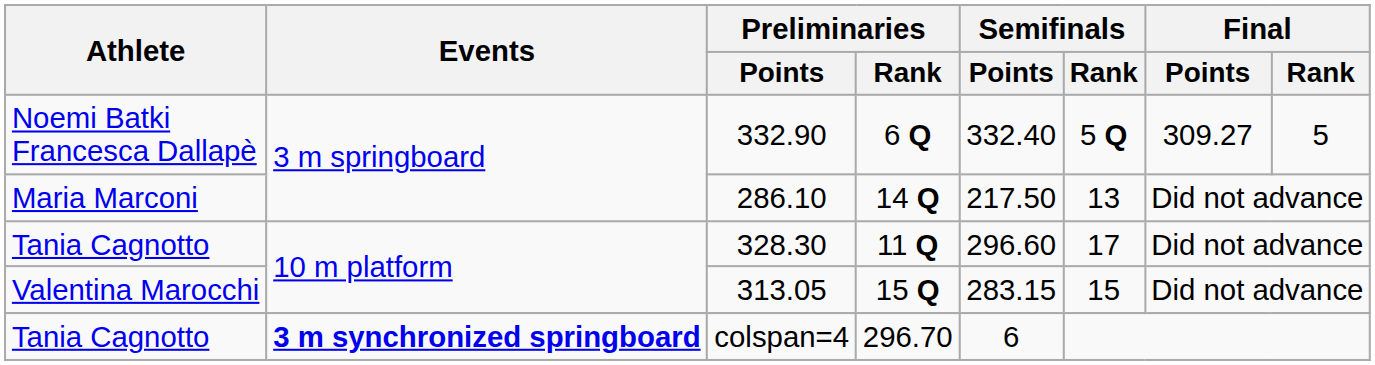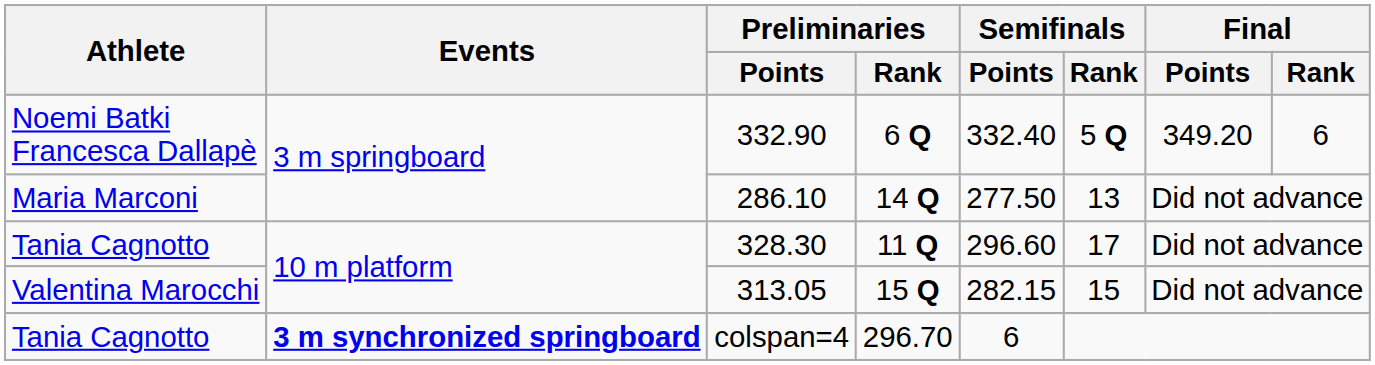332.90 | Final / Points: 309.27 -> 349.20
332.90 | Final / Rank: 5 -> 6
286.10 | Semifinals / Points: 217.50 -> 277.50
313.05 | Semifinals / Points: 283.15 -> 282.15
